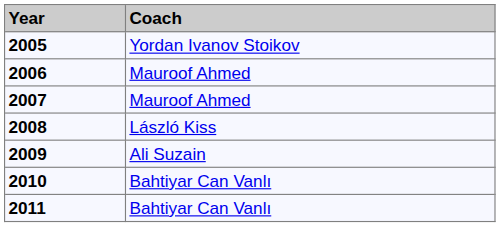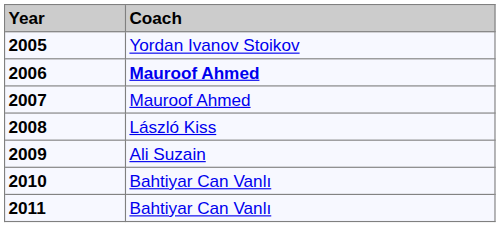2006 | Coach: normal -> bold
